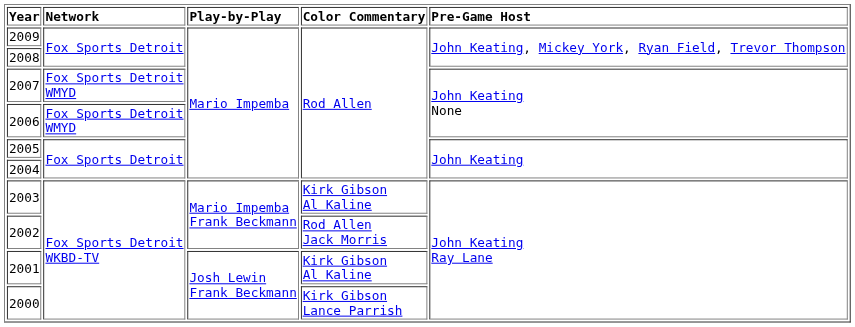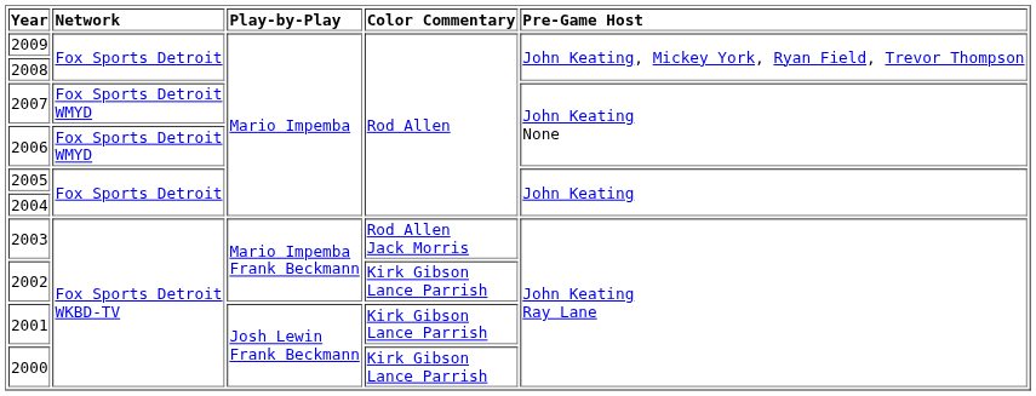2003 | Color Commentary: Kirk Gibson Al Kaline -> Rod Allen Jack Morris
2002 | Color Commentary: Rod Allen Jack Morris -> Kirk Gibson Lance Parrish
2001 | Color Commentary: Kirk Gibson Al Kaline -> Kirk Gibson Lance Parrish
